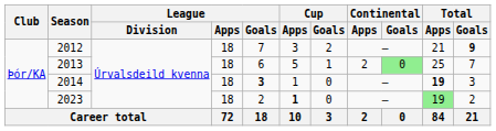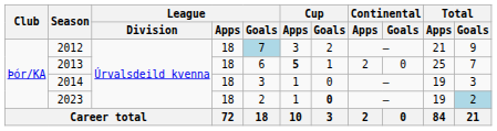2012 | League / Goals: no background -> lightblue background
2012 | Total / Goals: bold -> normal
2013 | Cup / Apps: normal -> bold
2013 | Continental / Goals: lightgreen background -> no background
2014 | League / Goals: bold -> normal
2014 | Total / Apps: bold -> normal
2023 | Cup / Apps: bold -> normal
2023 | Cup / Goals: normal -> bold
2023 | Total / Apps: lightgreen background -> no background
2023 | Total / Goals: no background -> lightblue background
